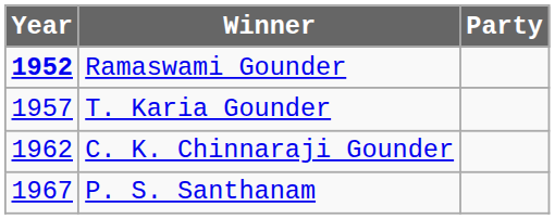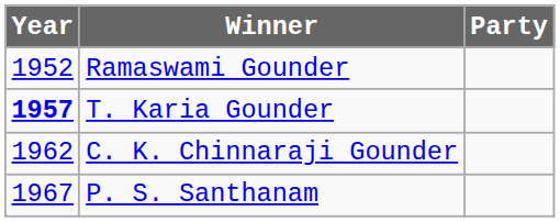Ramaswami Gounder | Year: bold -> normal
T. Karia Gounder | Year: normal -> bold
